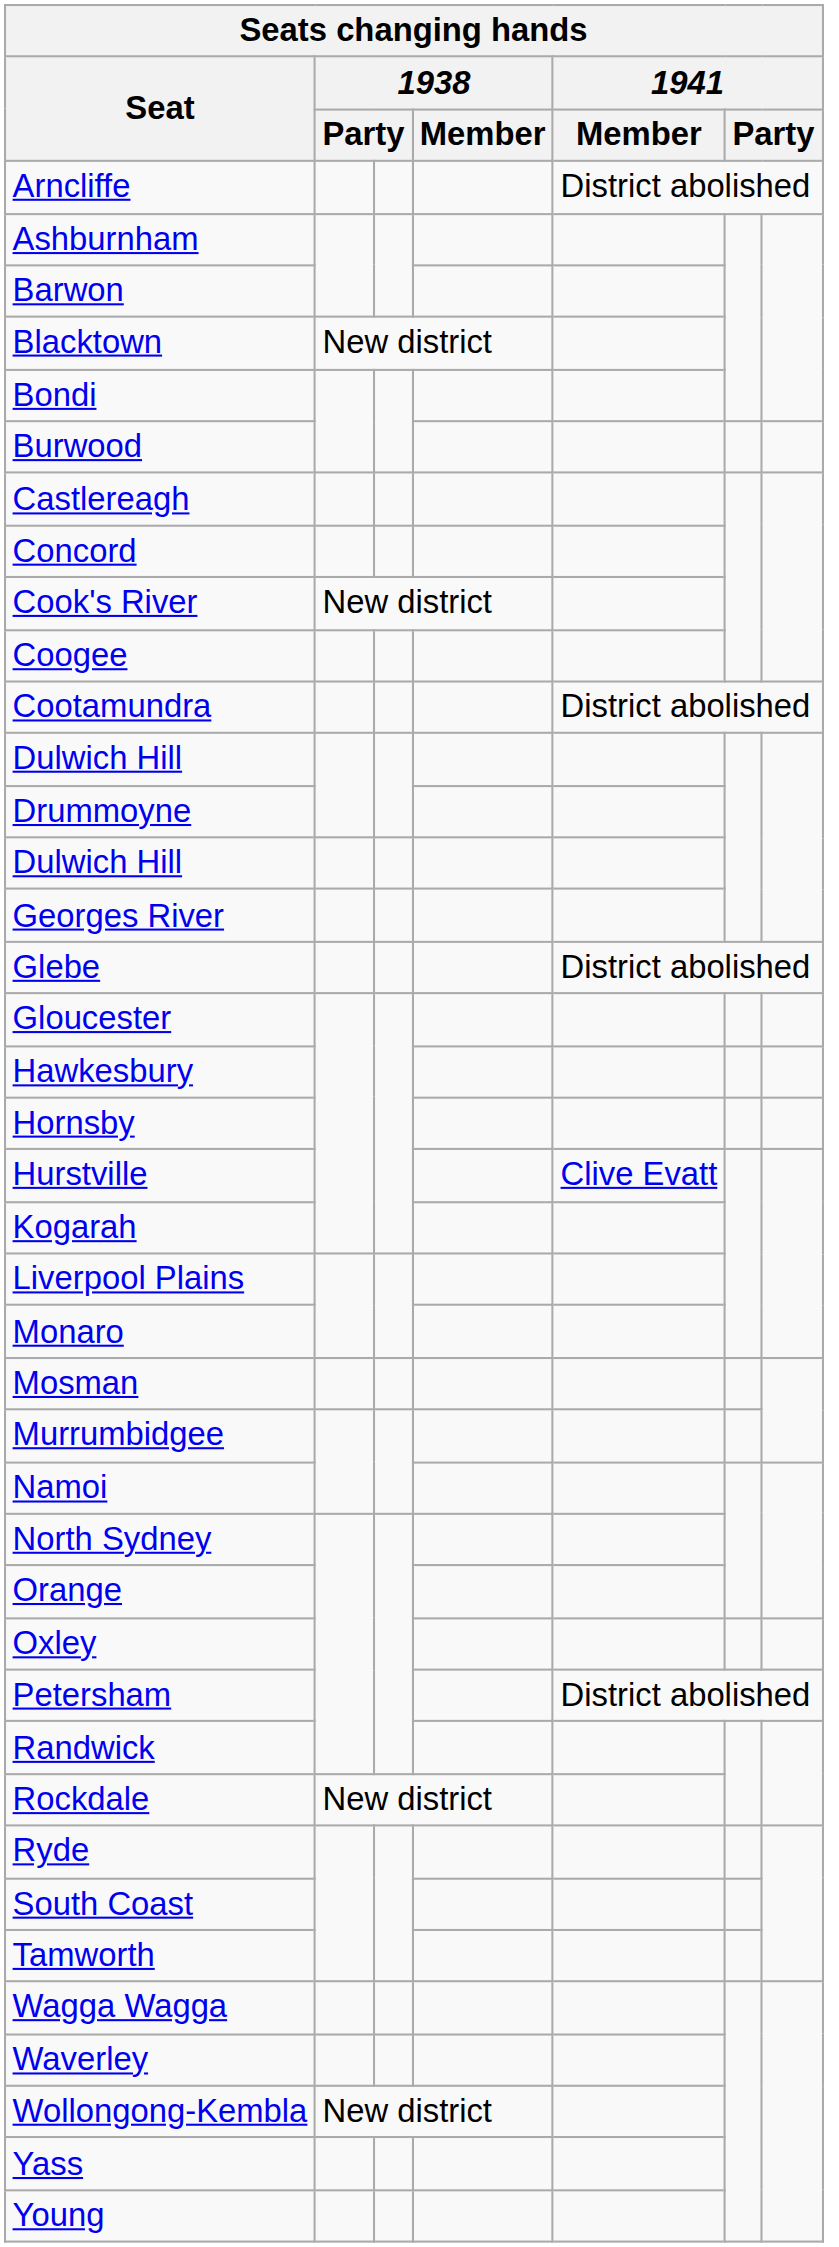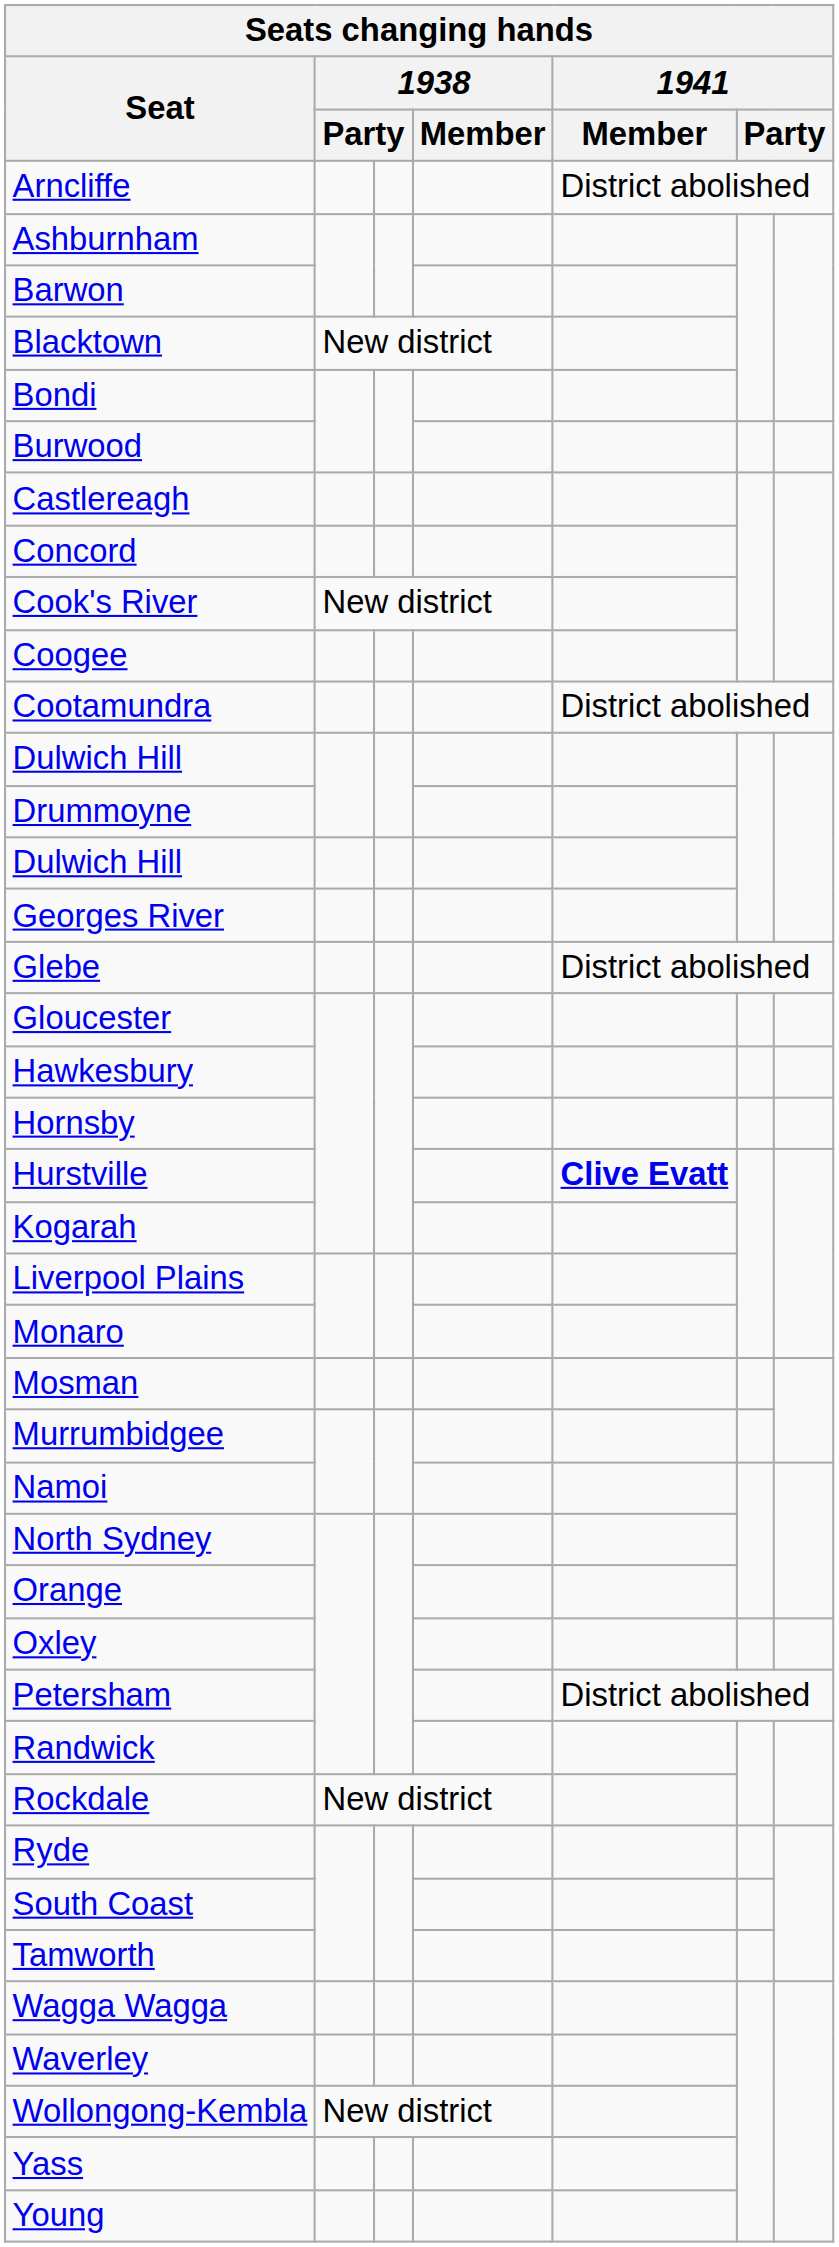Hurstville | 1941 / Member: normal -> bold
